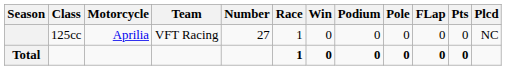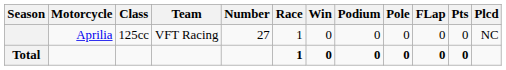columns swapped: Class <-> Motorcycle
